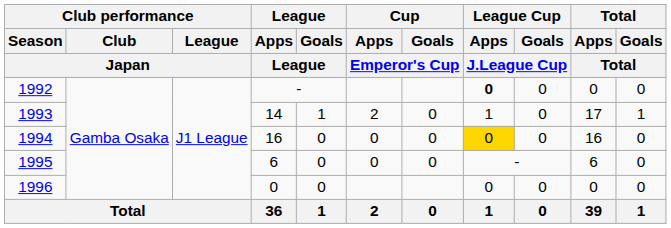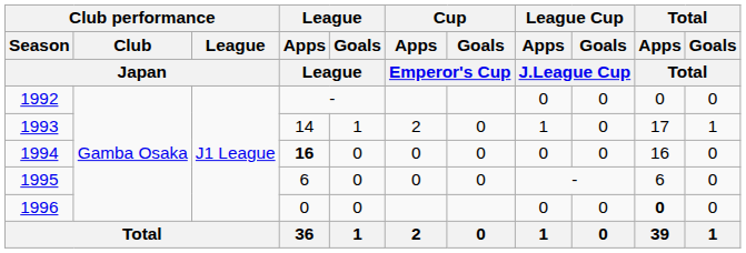1992 | League Cup / Apps / J.League Cup: bold -> normal
1994 | League / Apps / League: normal -> bold
1994 | League Cup / Apps / J.League Cup: gold background -> no background
1996 | Total / Apps / Total: normal -> bold
